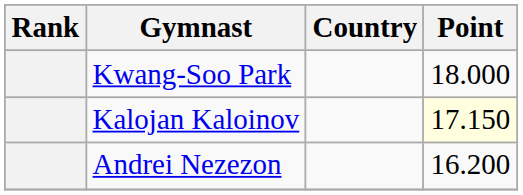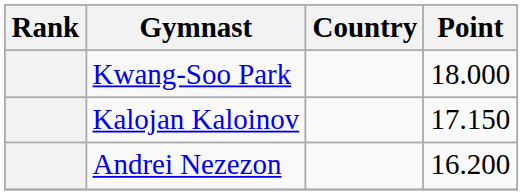Kalojan Kaloinov | Point: lightyellow background -> no background
